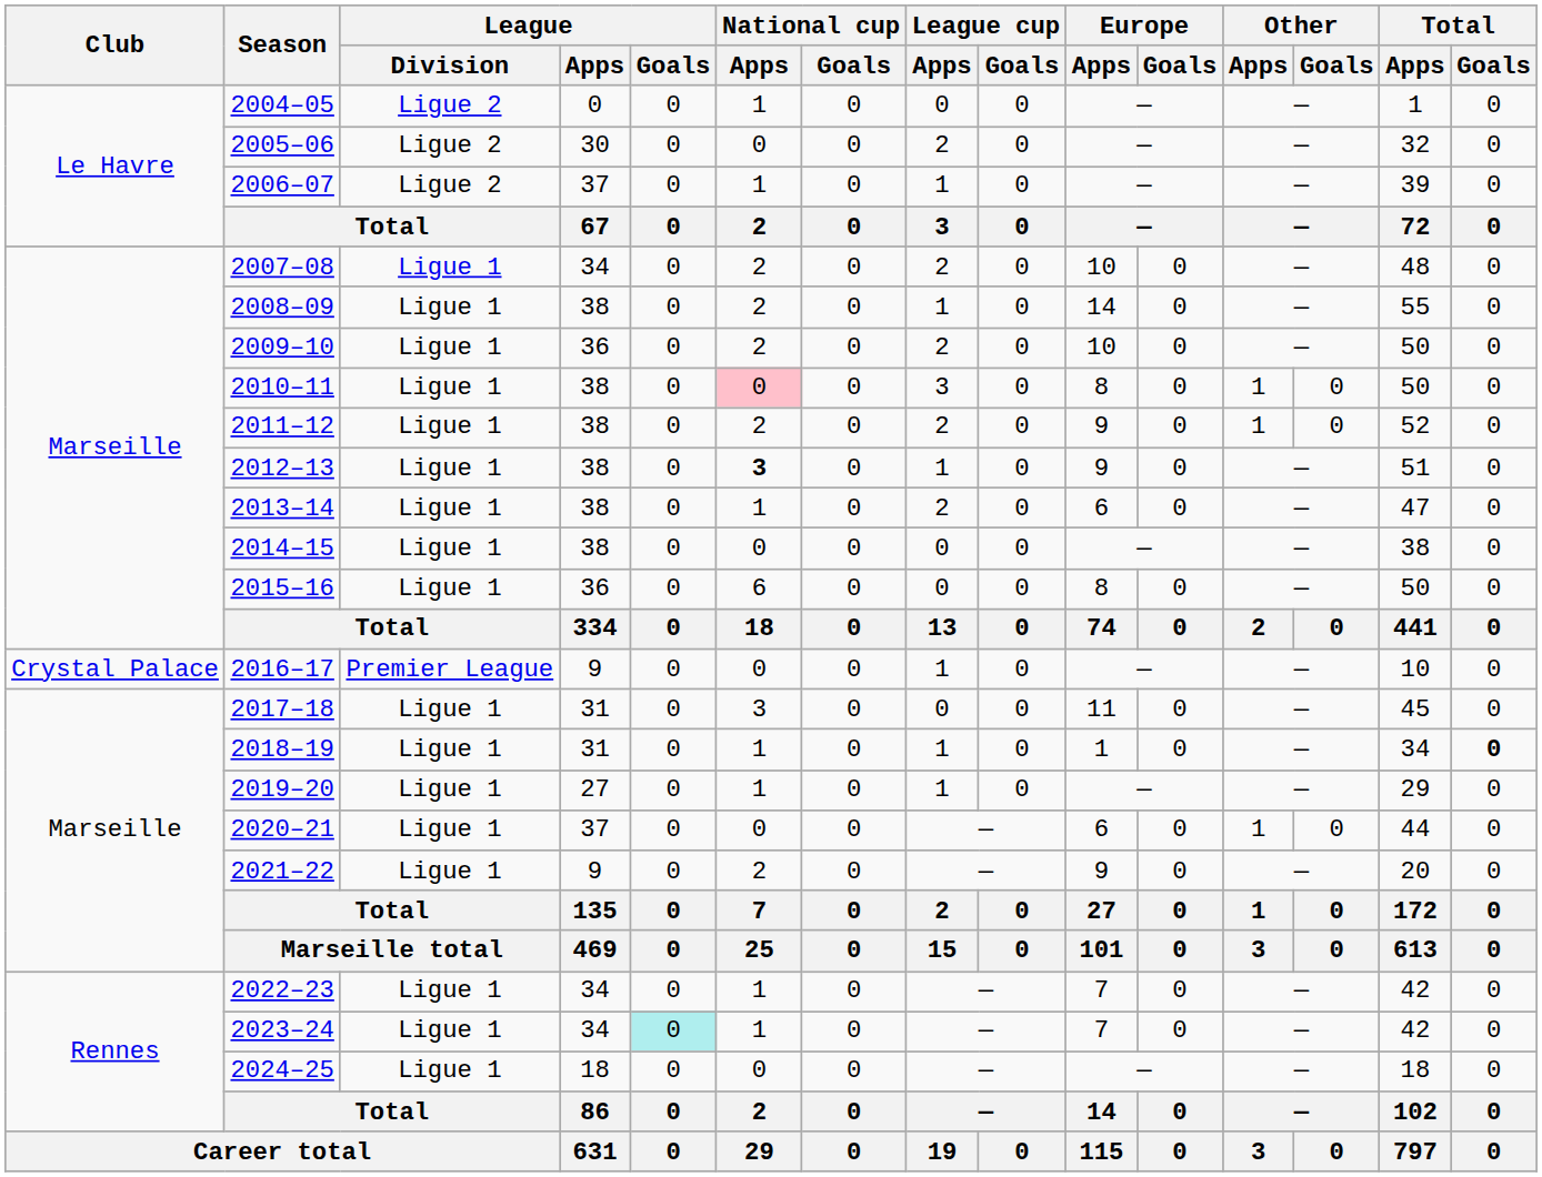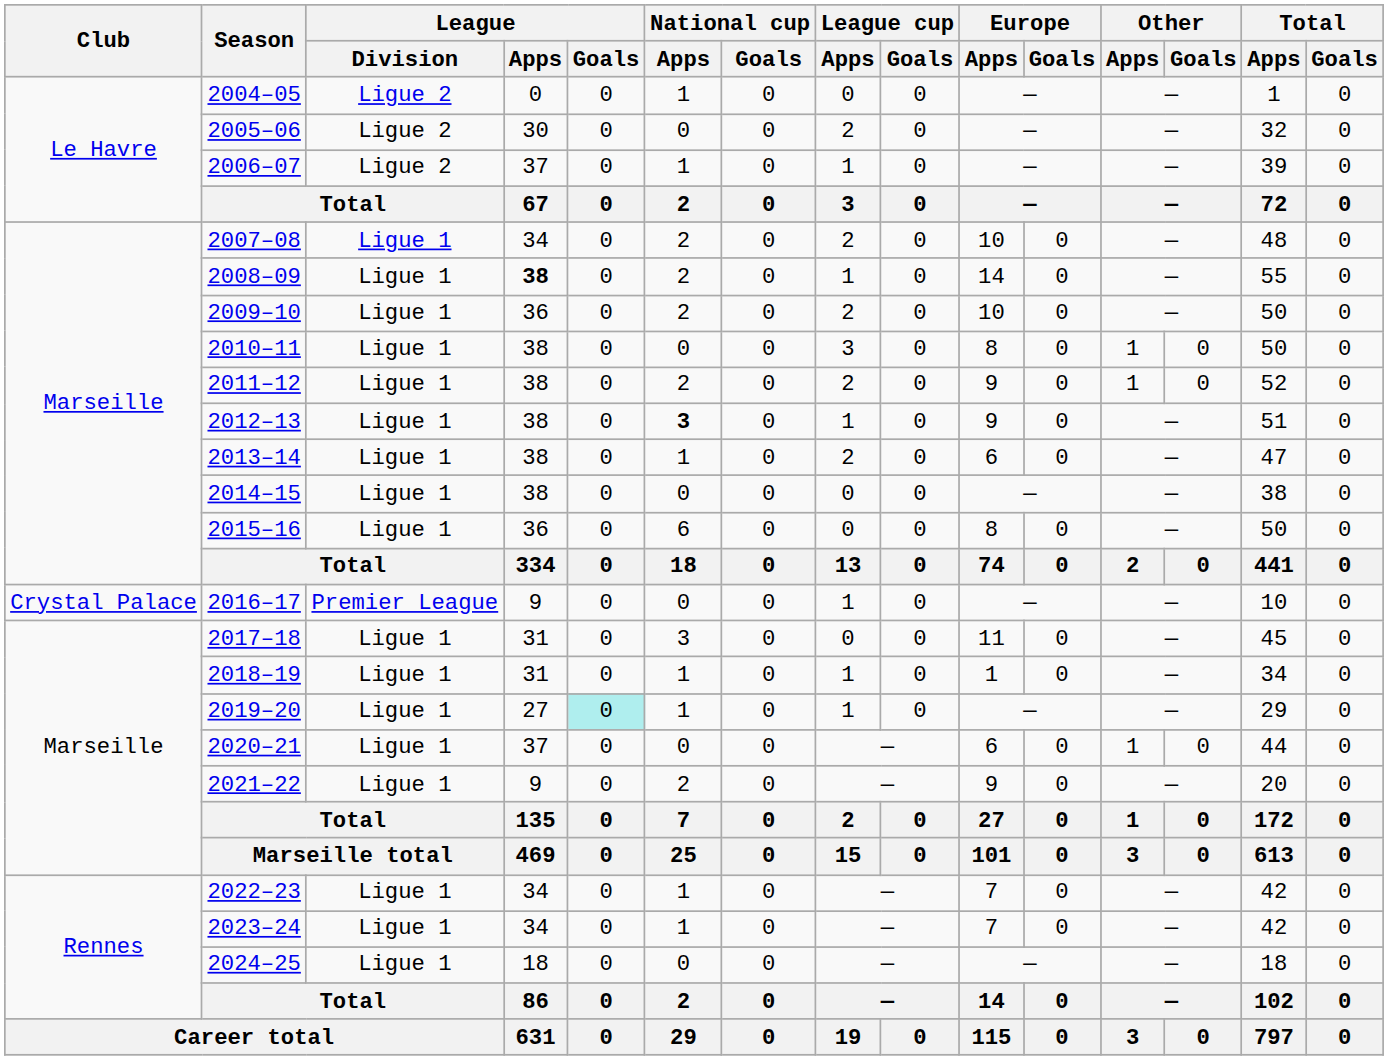2008–09 | League / Apps: normal -> bold
2010–11 | National cup / Apps: pink background -> no background
2018–19 | Total / Goals: bold -> normal
2019–20 | League / Goals: no background -> paleturquoise background
2023–24 | League / Goals: paleturquoise background -> no background
